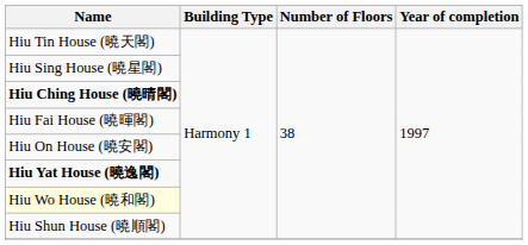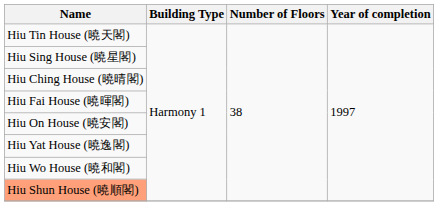Hiu Ching House (曉晴閣) | Name: bold -> normal
Hiu Yat House (曉逸閣) | Name: bold -> normal
Hiu Wo House (曉和閣) | Name: lightyellow background -> no background
Hiu Shun House (曉順閣) | Name: no background -> lightsalmon background
